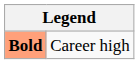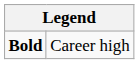row 2 | column 1: lightsalmon background -> no background
